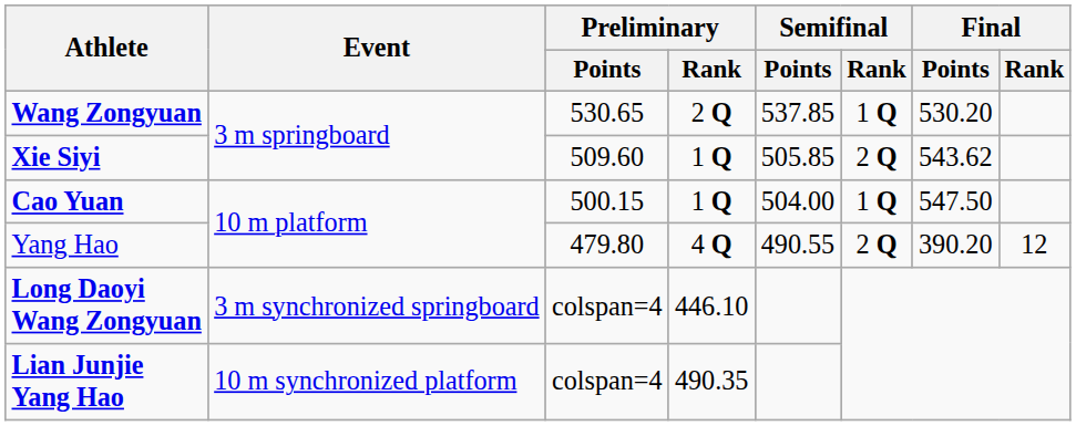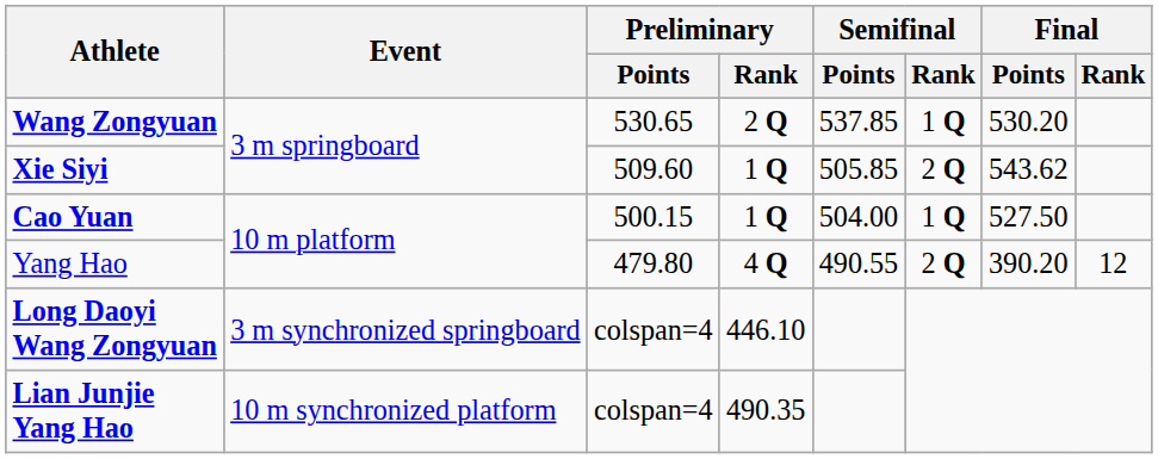Cao Yuan | Final / Points: 547.50 -> 527.50
